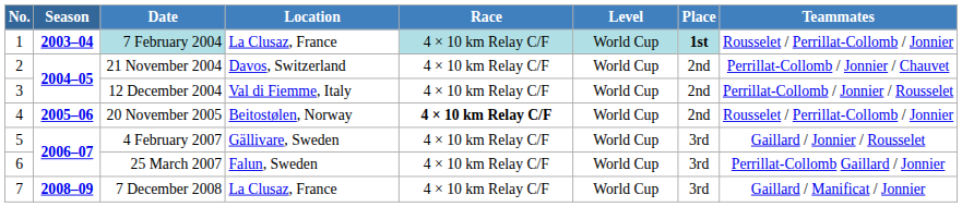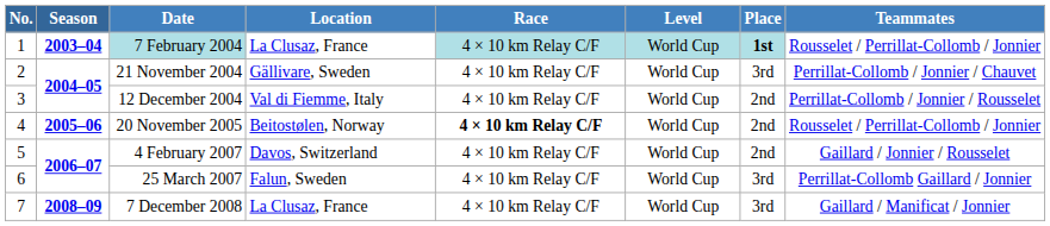21 November 2004 | Location: Davos, Switzerland -> Gällivare, Sweden
21 November 2004 | Place: 2nd -> 3rd
4 February 2007 | Location: Gällivare, Sweden -> Davos, Switzerland
4 February 2007 | Place: 3rd -> 2nd
